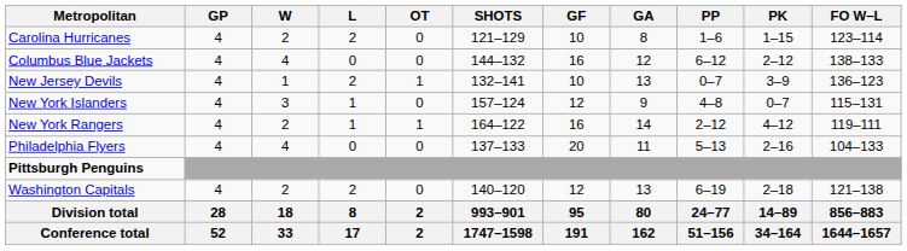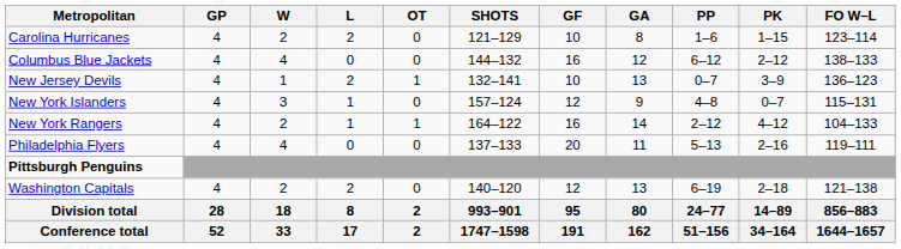New York Rangers | FO W–L: 119–111 -> 104–133
Philadelphia Flyers | FO W–L: 104–133 -> 119–111
